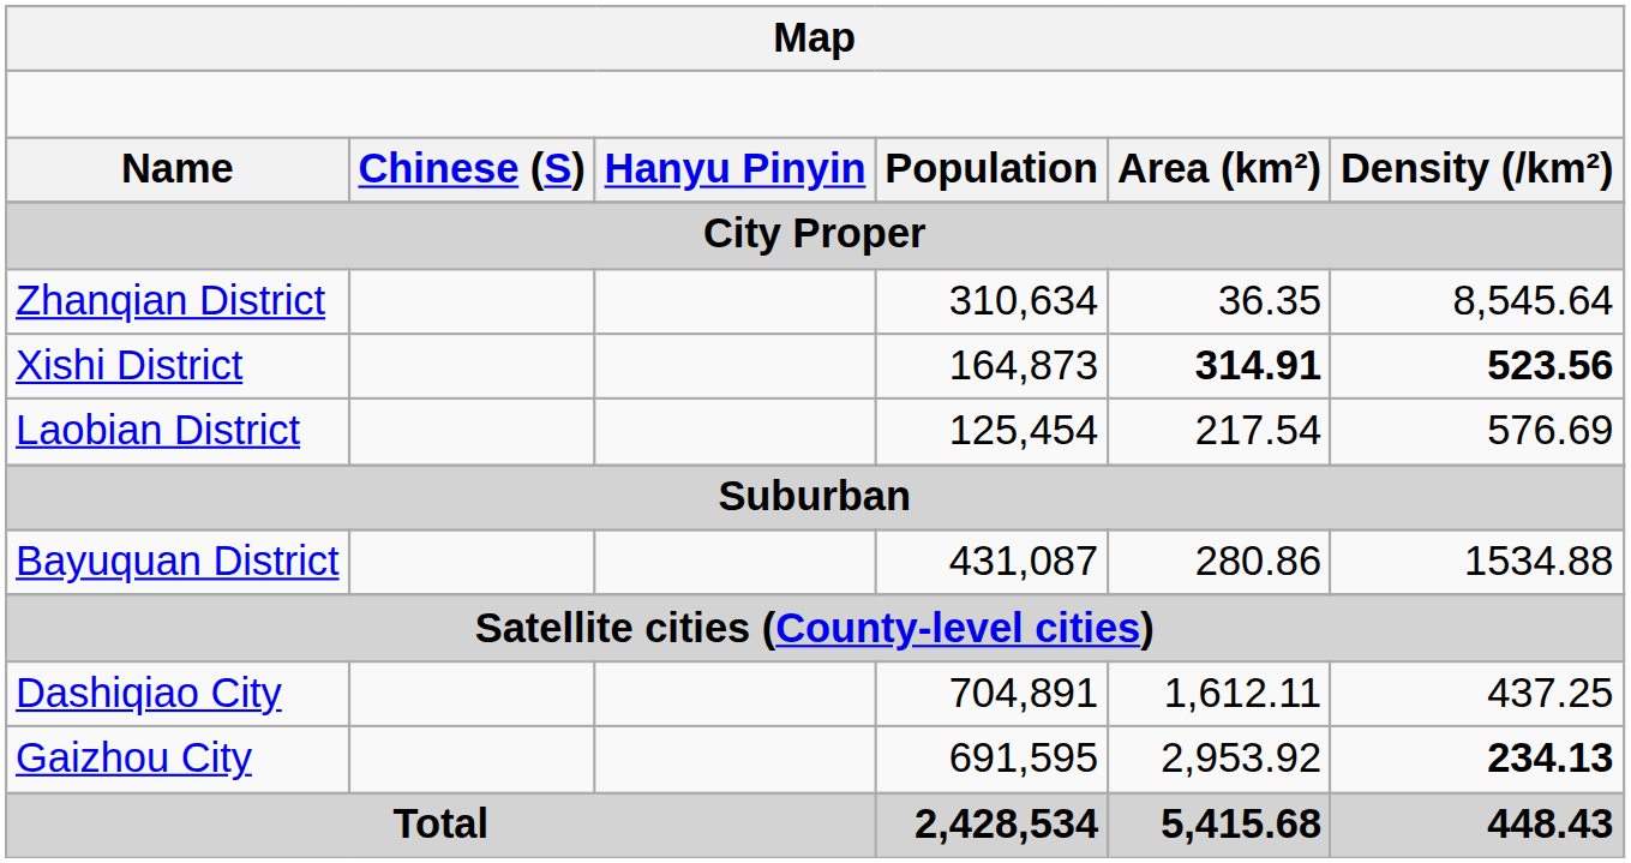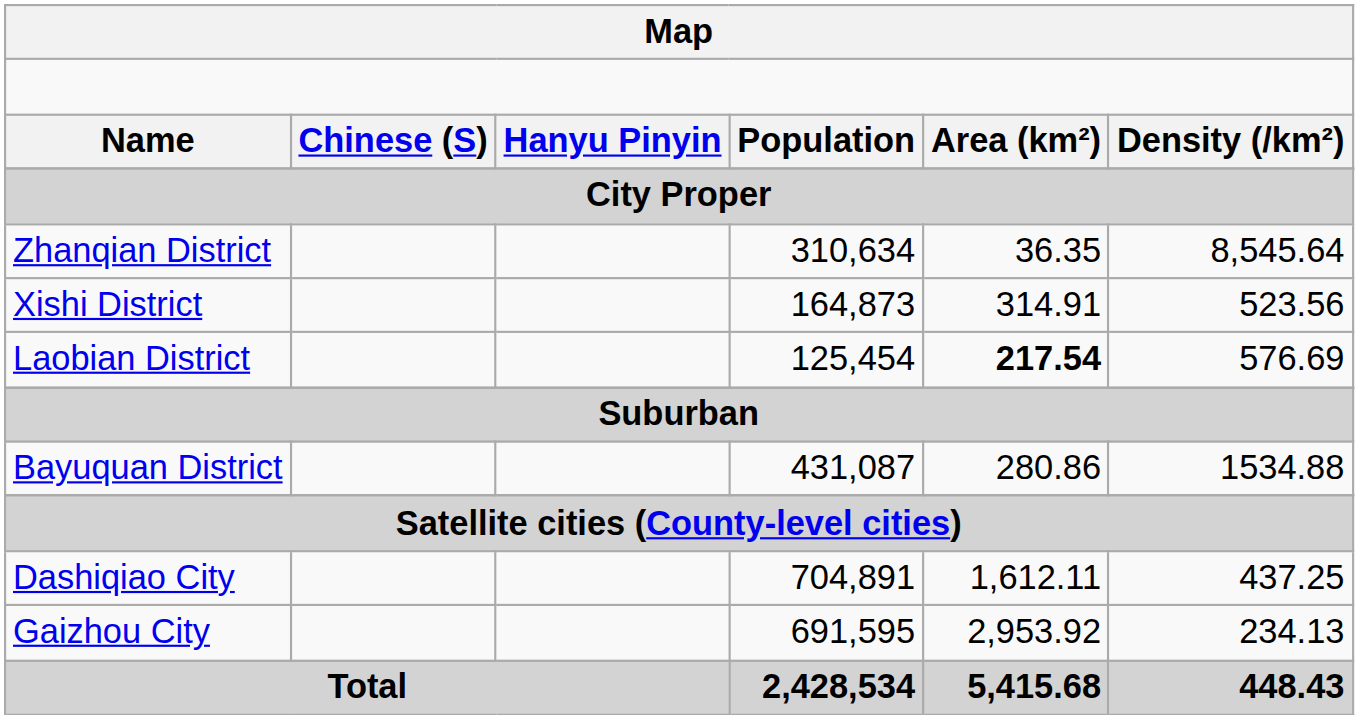Xishi District | column 5: bold -> normal
Xishi District | column 6: bold -> normal
Laobian District | column 5: normal -> bold
Gaizhou City | column 6: bold -> normal
